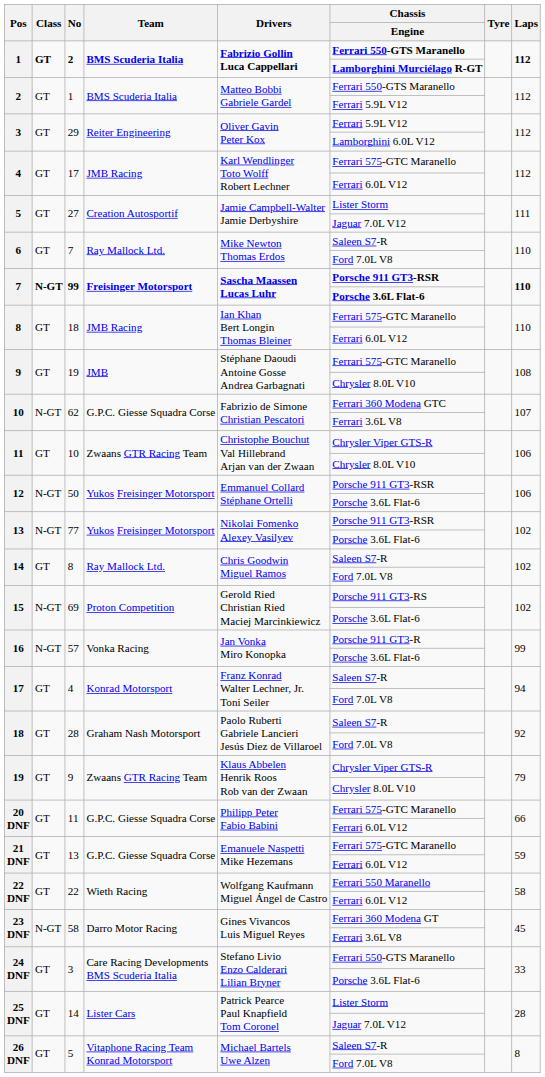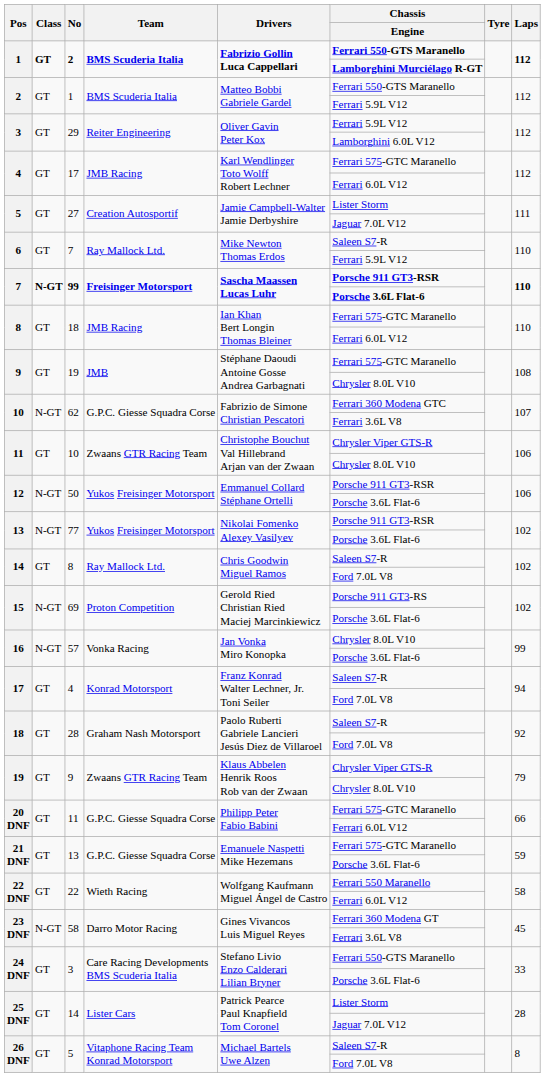row 14 | Chassis / Engine: Ford 7.0L V8 -> Ferrari 5.9L V12
row 33 | Chassis / Engine: Porsche 911 GT3-R -> Chrysler 8.0L V10
row 44 | Chassis / Engine: Ferrari 6.0L V12 -> Porsche 3.6L Flat-6
